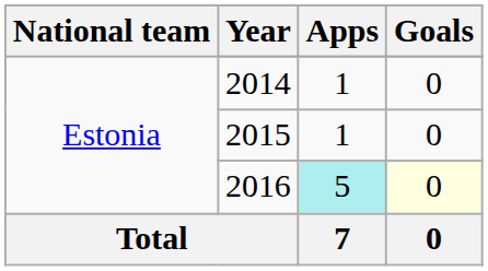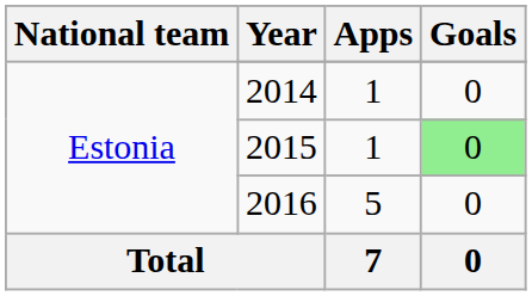2015 | Goals: no background -> lightgreen background
2016 | Apps: paleturquoise background -> no background
2016 | Goals: lightyellow background -> no background
